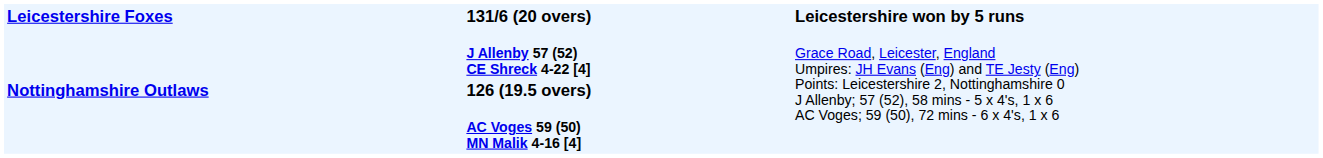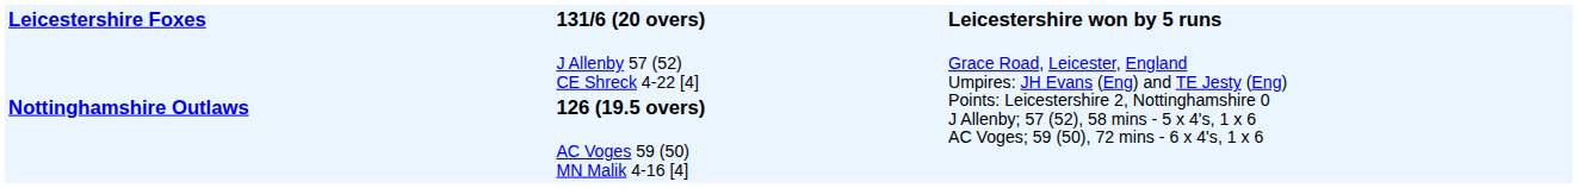J Allenby 57 (52) CE Shreck 4-22 [4] | 131/6 (20 overs): bold -> normal
AC Voges 59 (50) MN Malik 4-16 [4] | 131/6 (20 overs): bold -> normal
